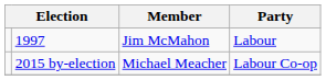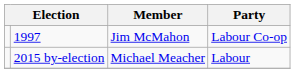1997 | Party: Labour -> Labour Co-op
2015 by-election | Party: Labour Co-op -> Labour
